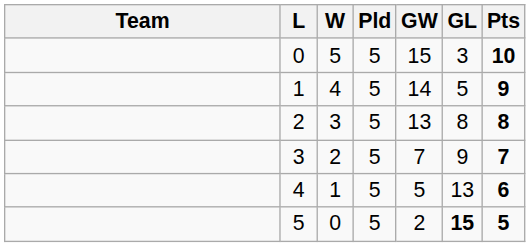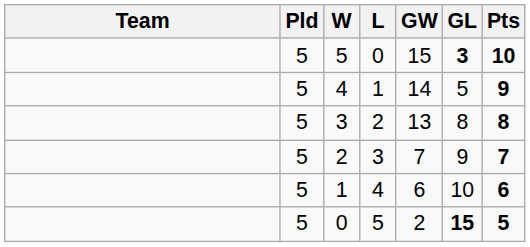columns swapped: Pld <-> L
row 2 | GL: normal -> bold
row 6 | GW: 5 -> 6
row 6 | GL: 13 -> 10
